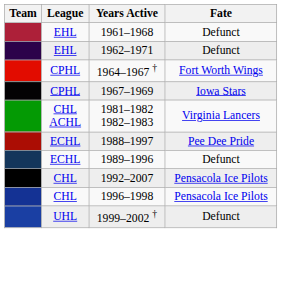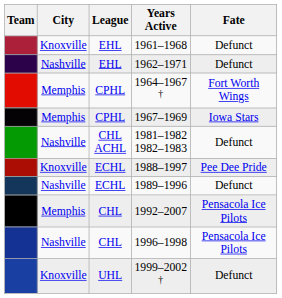+ column: City | Knoxville | Nashville | Memphis | Memphis | Nashville | Knoxville | Nashville | Memphis | Nashville | Knoxville
1981–1982 1982–1983 | Fate: Virginia Lancers -> Defunct
